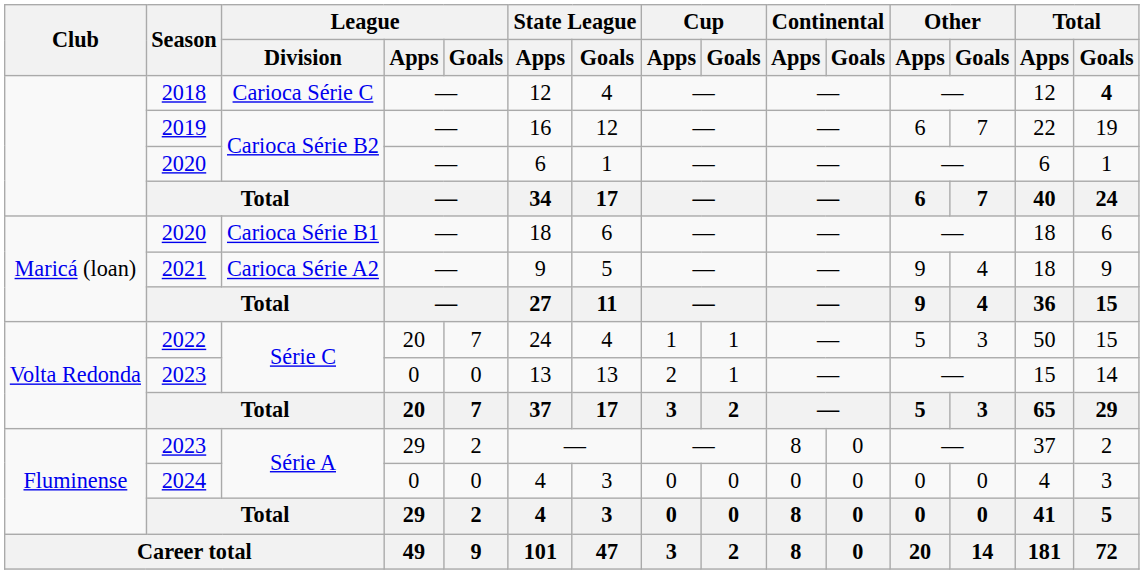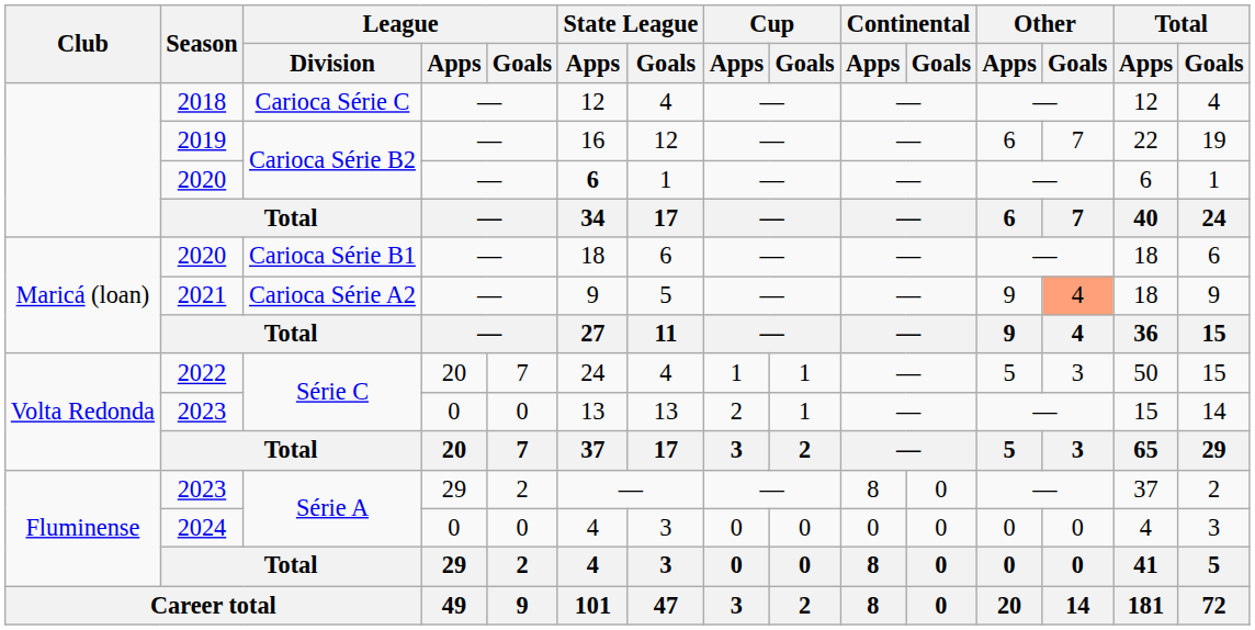2018 | Total / Goals: bold -> normal
2020 / Carioca Série B2 | State League / Apps: normal -> bold
2021 | Other / Goals: no background -> lightsalmon background
